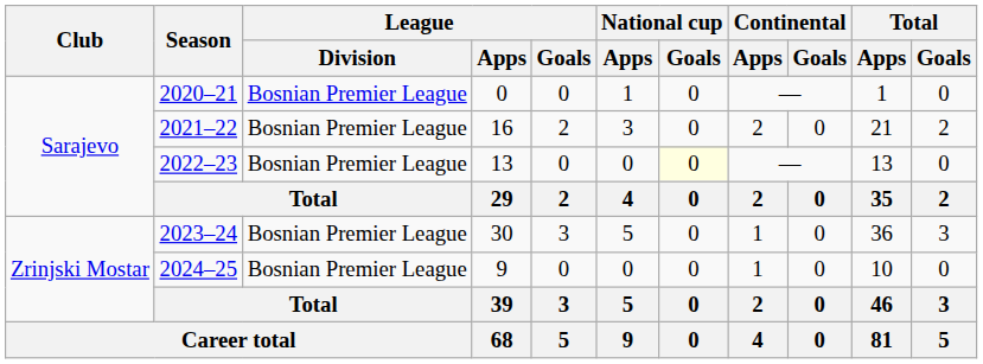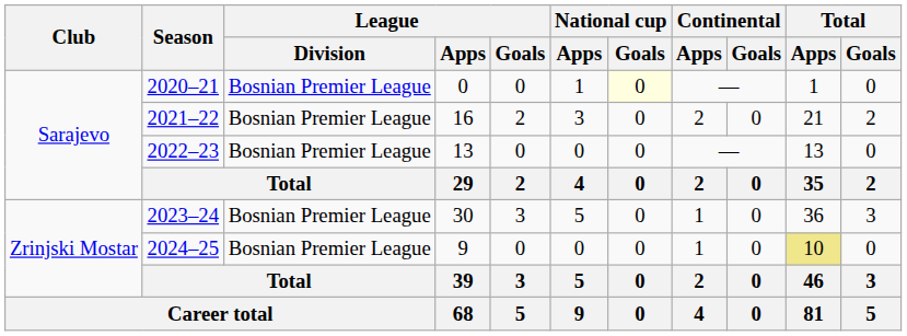2020–21 | National cup / Goals: no background -> lightyellow background
2022–23 | National cup / Goals: lightyellow background -> no background
2024–25 | Total / Apps: no background -> khaki background
